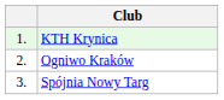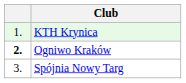Ogniwo Kraków | column 1: normal -> bold
